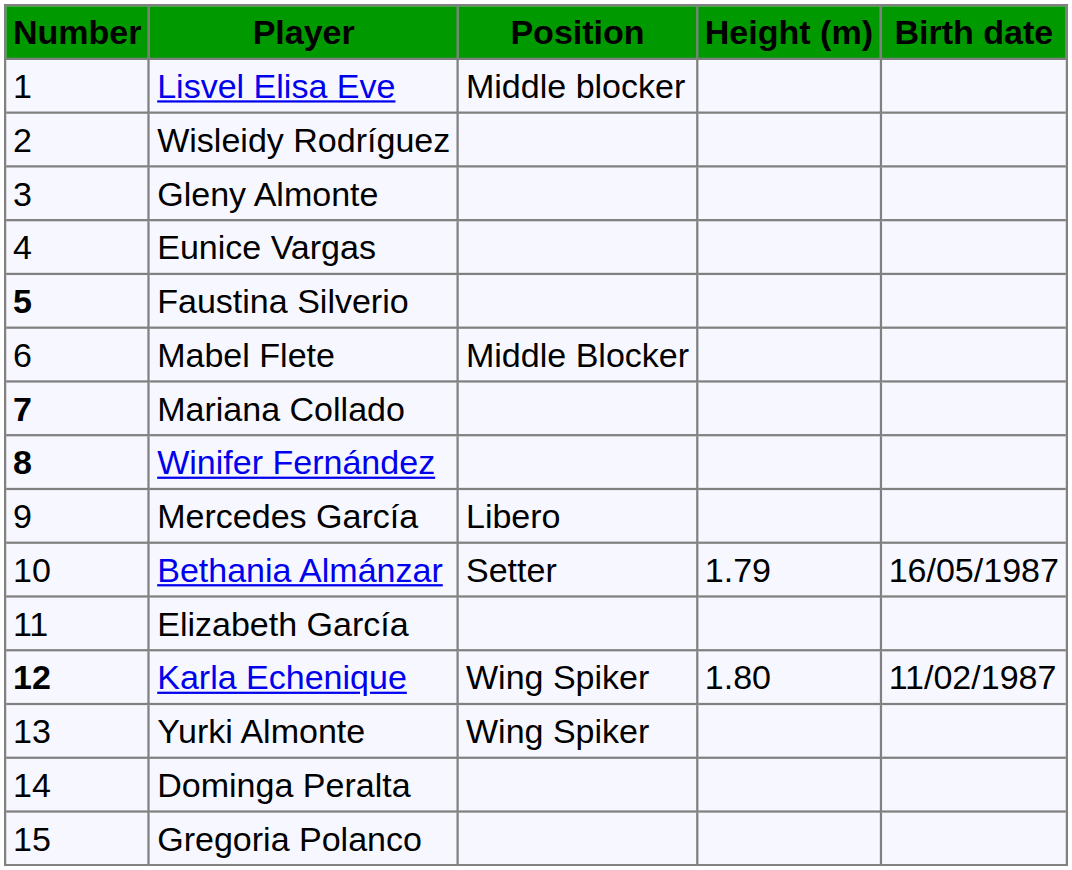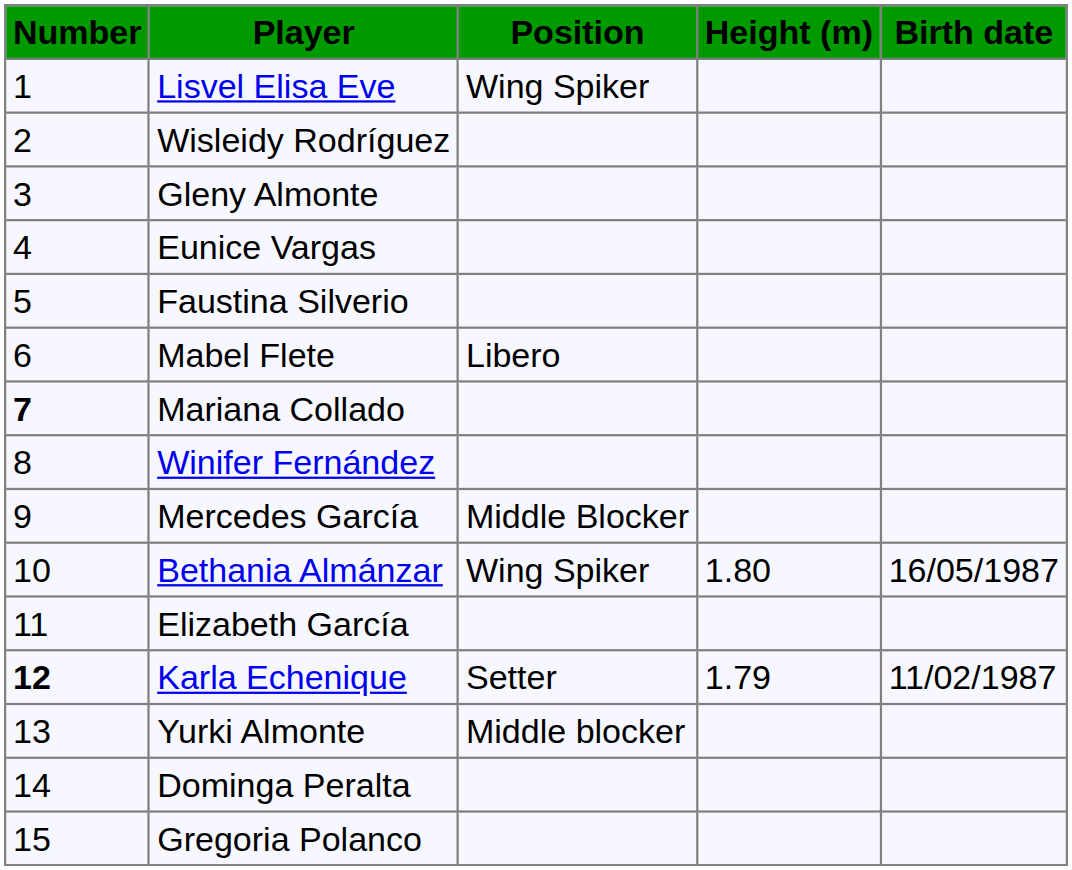Lisvel Elisa Eve | Position: Middle blocker -> Wing Spiker
Faustina Silverio | Number: bold -> normal
Mabel Flete | Position: Middle Blocker -> Libero
Winifer Fernández | Number: bold -> normal
Mercedes García | Position: Libero -> Middle Blocker
Bethania Almánzar | Position: Setter -> Wing Spiker
Bethania Almánzar | Height (m): 1.79 -> 1.80
Karla Echenique | Position: Wing Spiker -> Setter
Karla Echenique | Height (m): 1.80 -> 1.79
Yurki Almonte | Position: Wing Spiker -> Middle blocker
